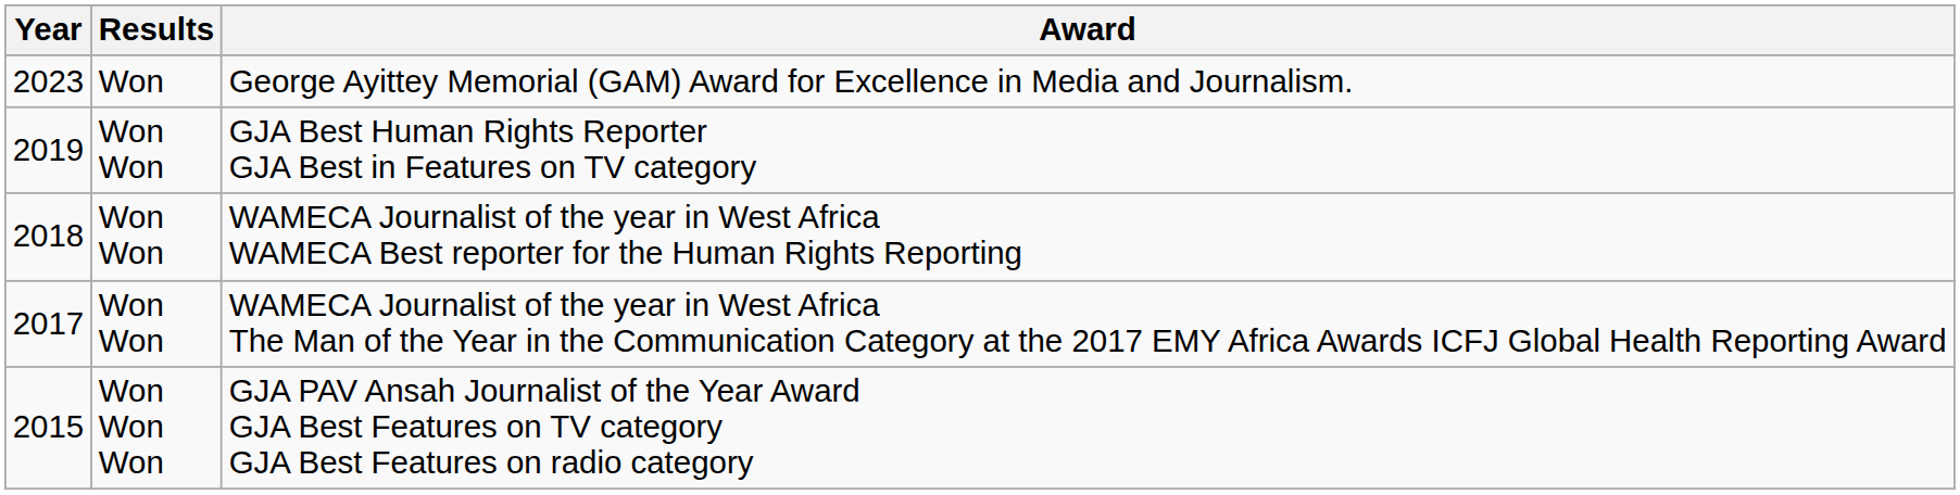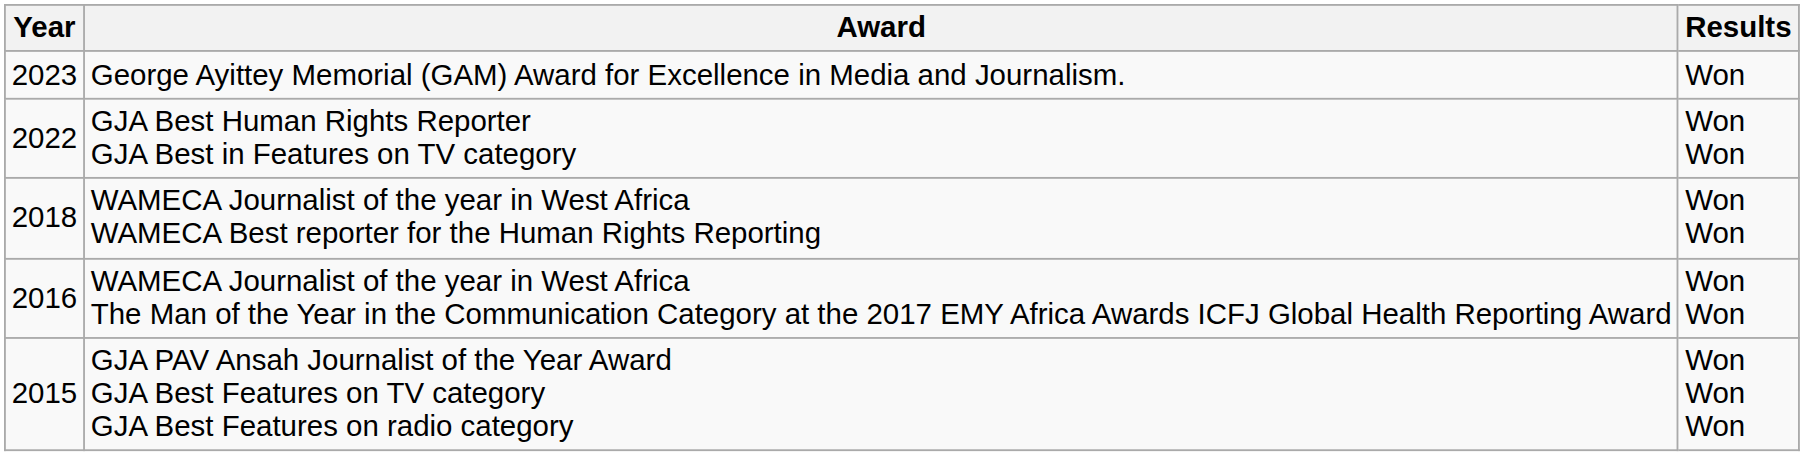columns swapped: Award <-> Results
row 3 | Year: 2019 -> 2022
row 5 | Year: 2017 -> 2016
